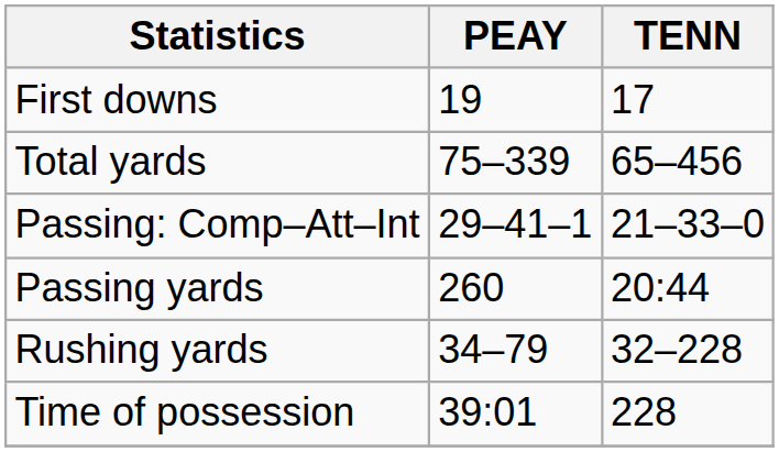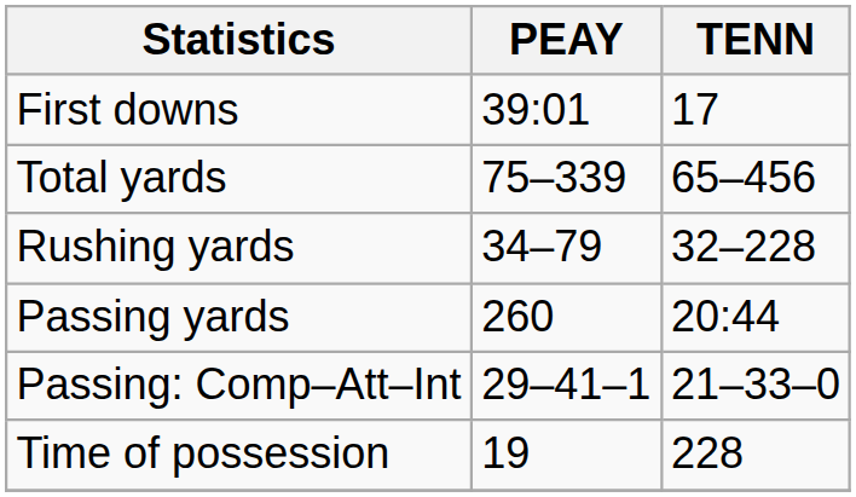First downs | PEAY: 19 -> 39:01
rows swapped: Rushing yards <-> Passing: Comp–Att–Int
Time of possession | PEAY: 39:01 -> 19
